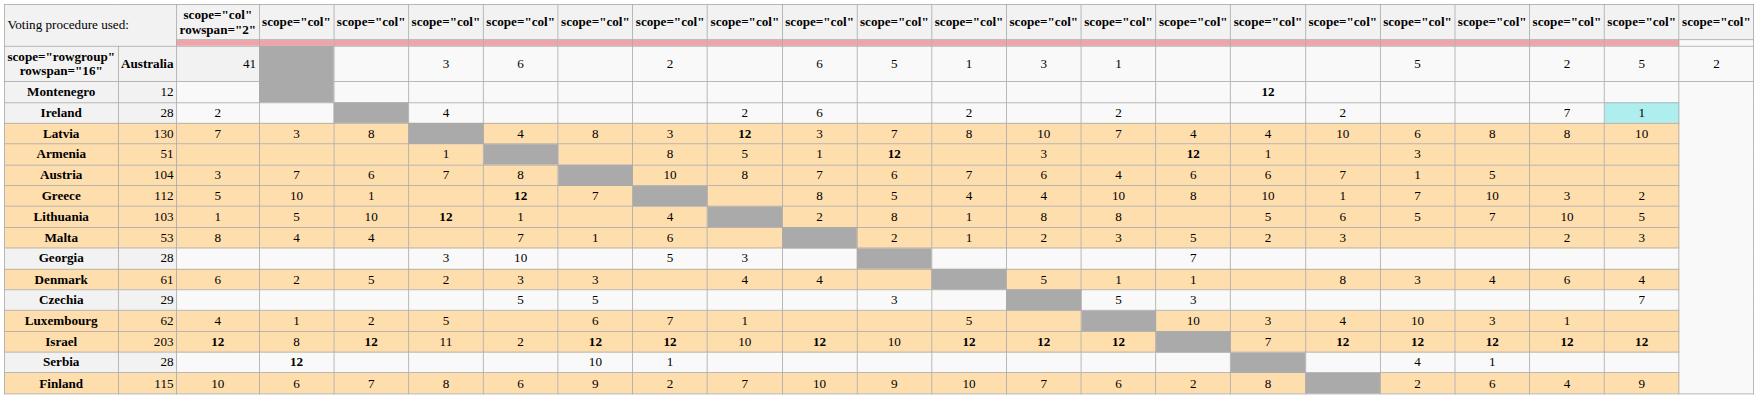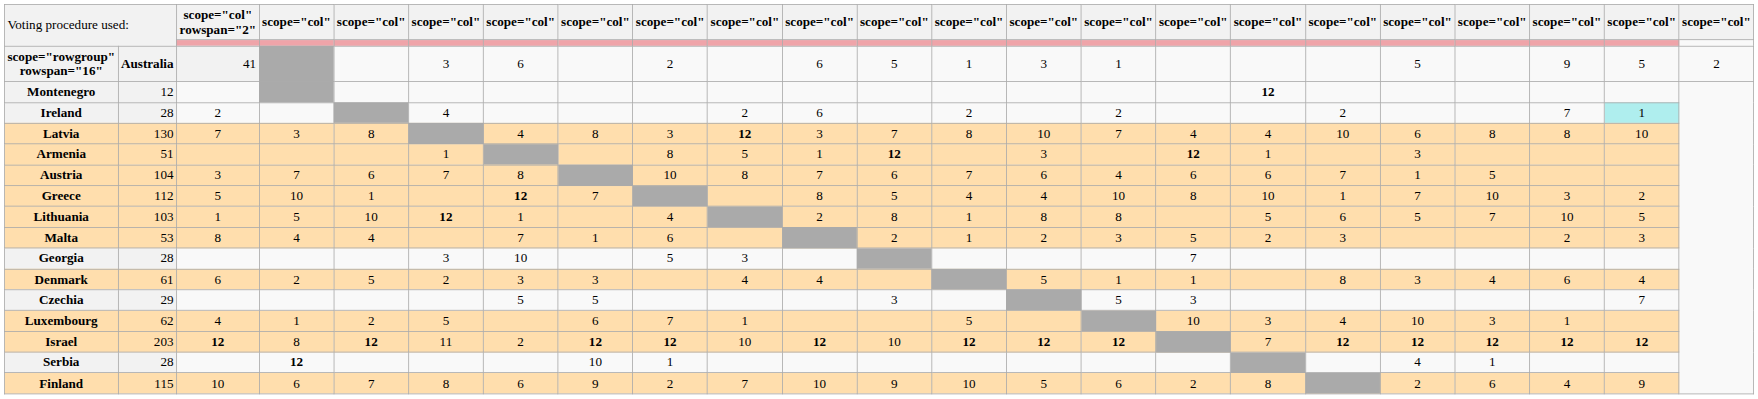scope="rowgroup" rowspan="16" | column 21: 2 -> 9
Finland | column 14: 7 -> 5
